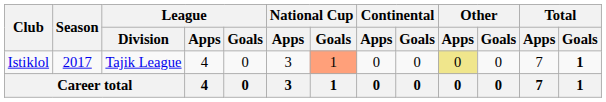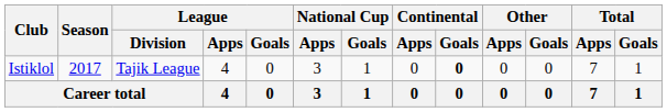Istiklol | National Cup / Goals: lightsalmon background -> no background
Istiklol | Continental / Goals: normal -> bold
Istiklol | Other / Apps: khaki background -> no background
Istiklol | Total / Goals: bold -> normal
